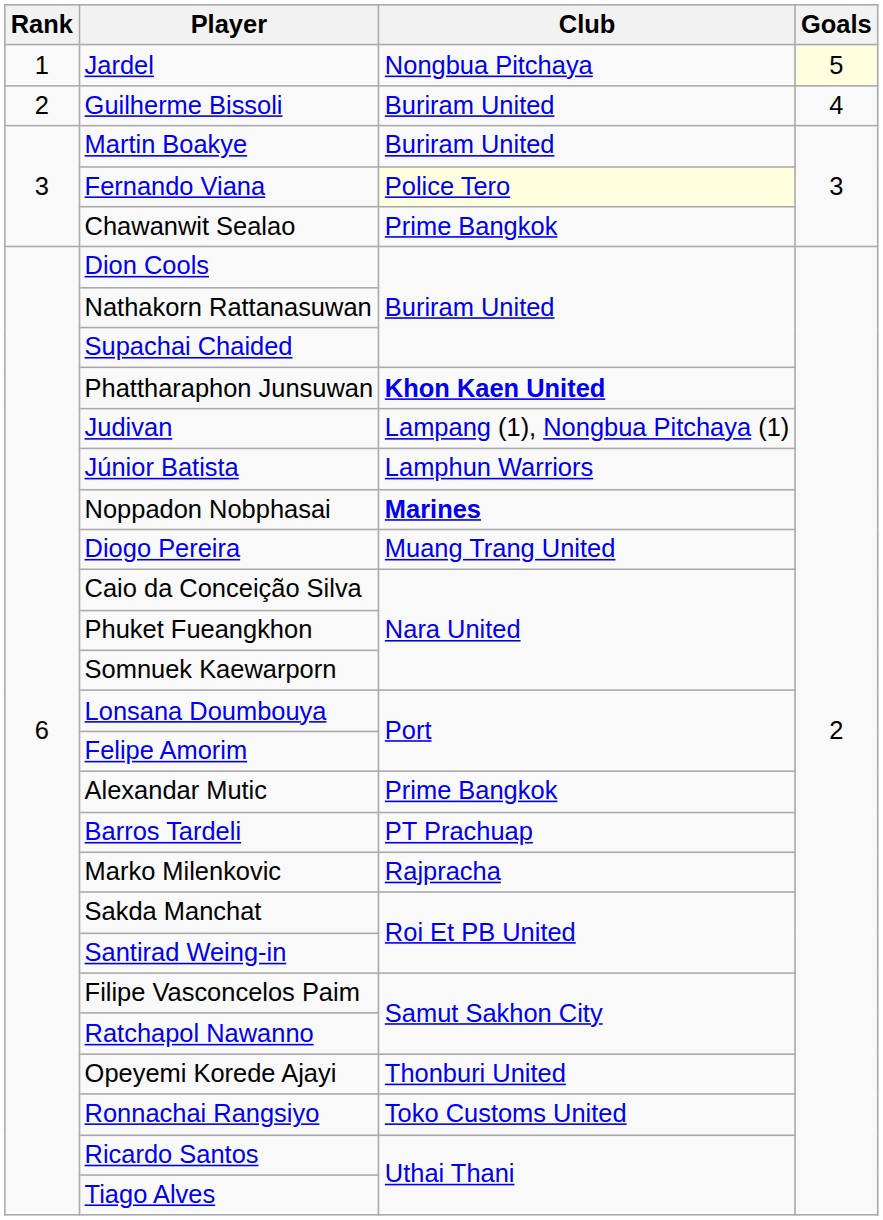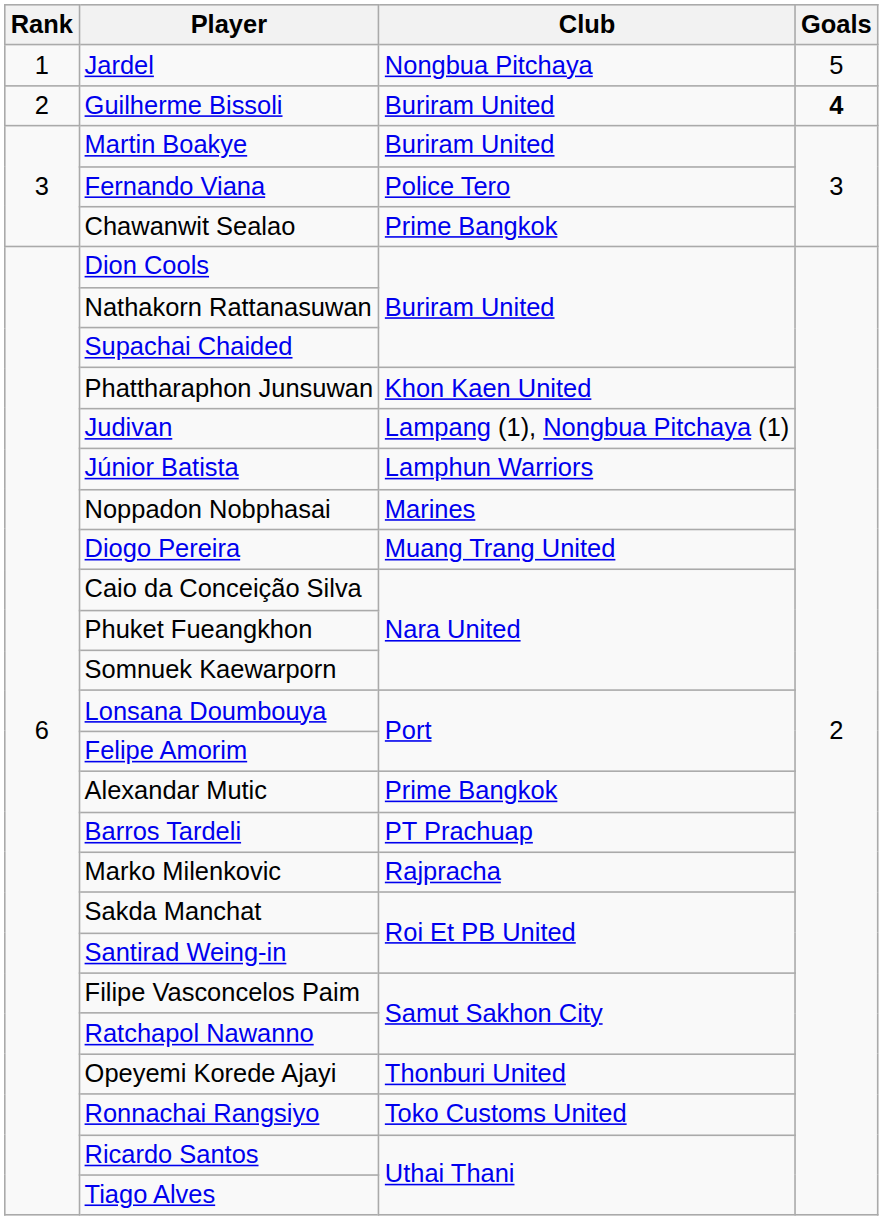Jardel | Goals: lightyellow background -> no background
Guilherme Bissoli | Goals: normal -> bold
Fernando Viana | Club: lightyellow background -> no background
Phattharaphon Junsuwan | Club: bold -> normal
Noppadon Nobphasai | Club: bold -> normal
